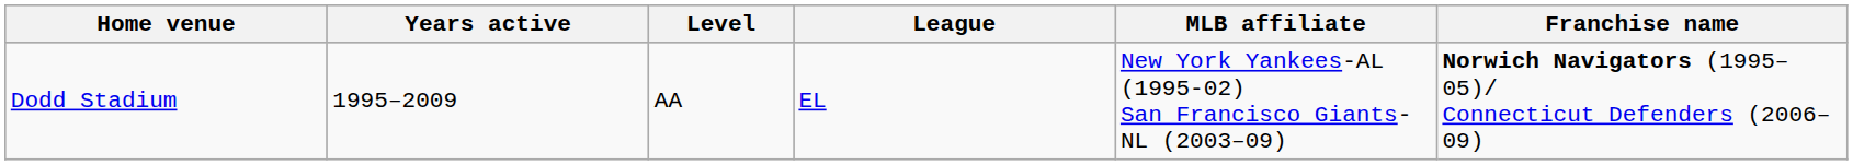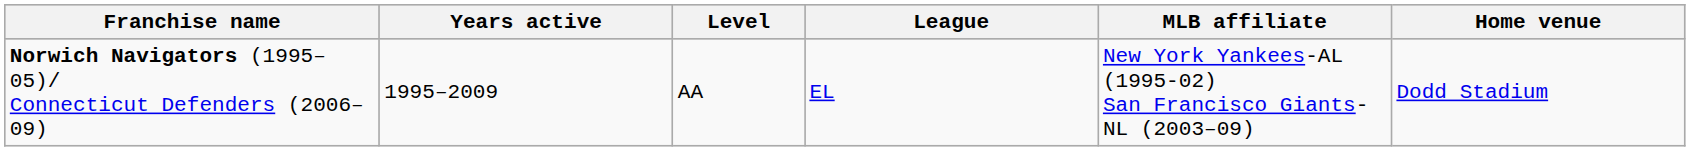columns swapped: Franchise name <-> Home venue
